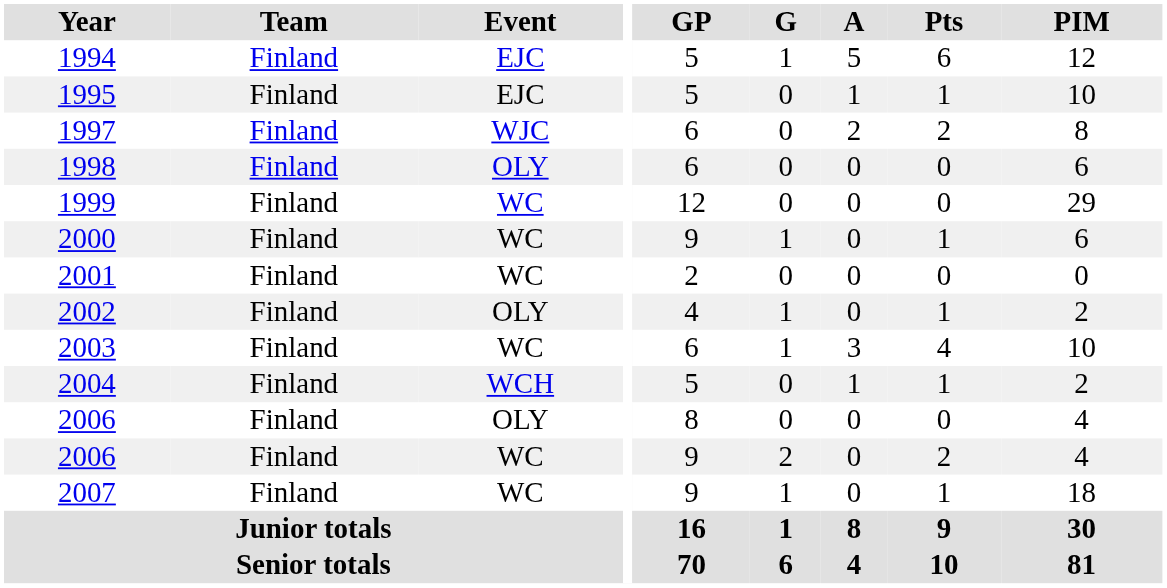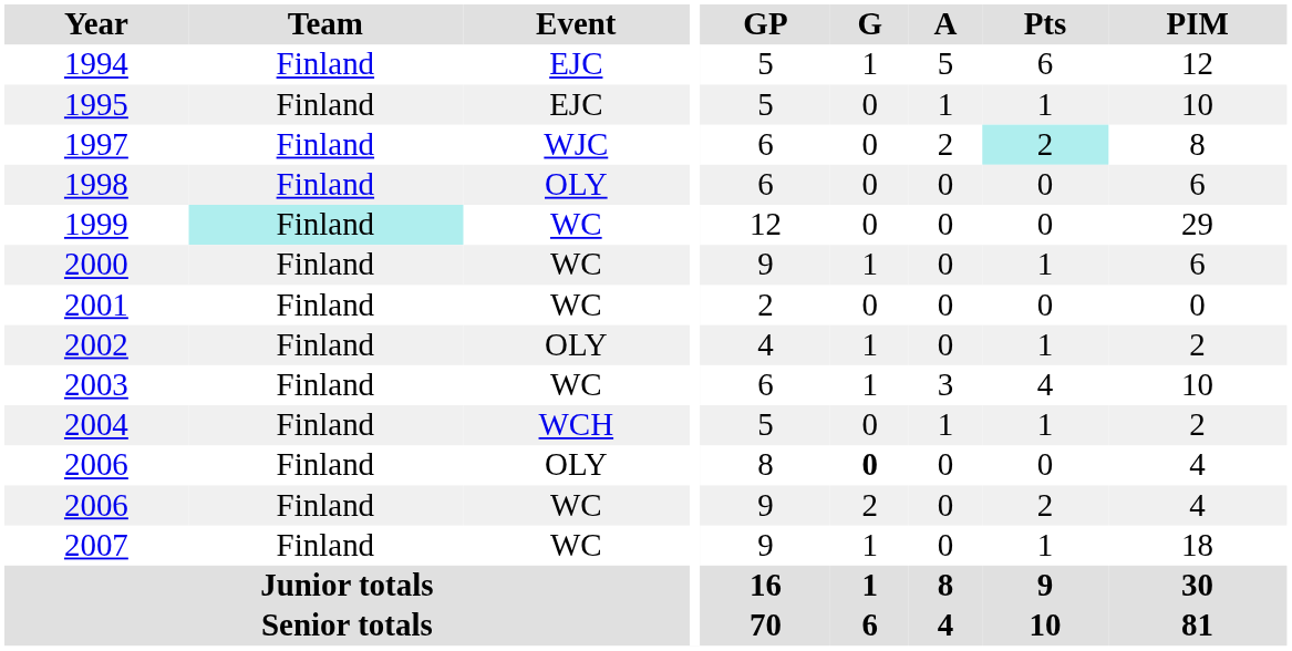1997 | Pts: no background -> paleturquoise background
1999 | Team: no background -> paleturquoise background
2006 / OLY | G: normal -> bold
